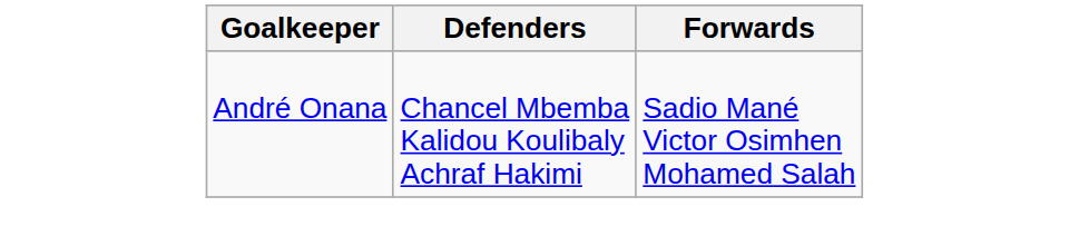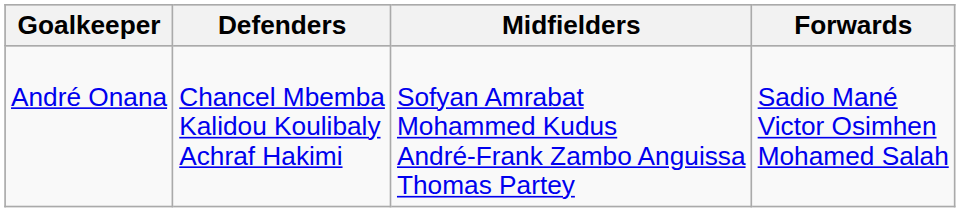+ column: Midfielders | Sofyan Amrabat Mohammed Kudus André-Frank Zambo Anguissa Thomas Partey
